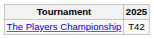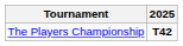The Players Championship | 2025: normal -> bold
